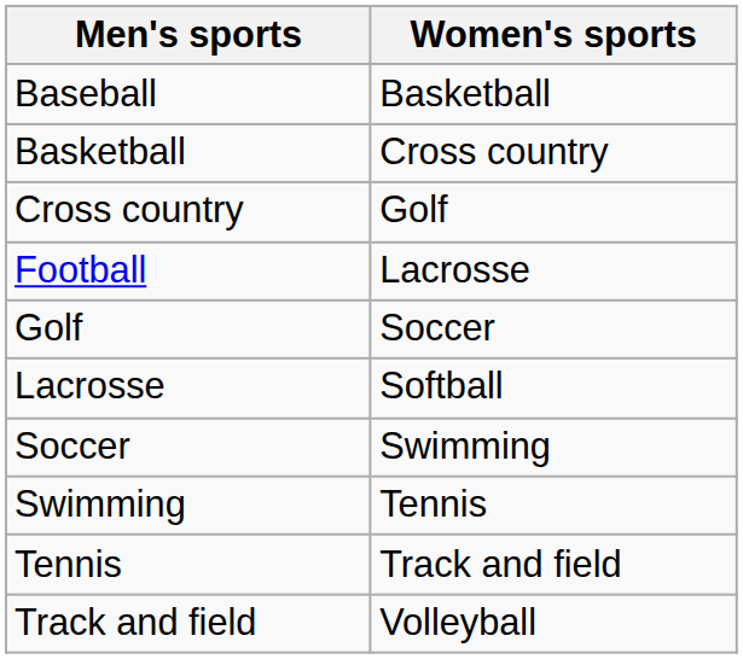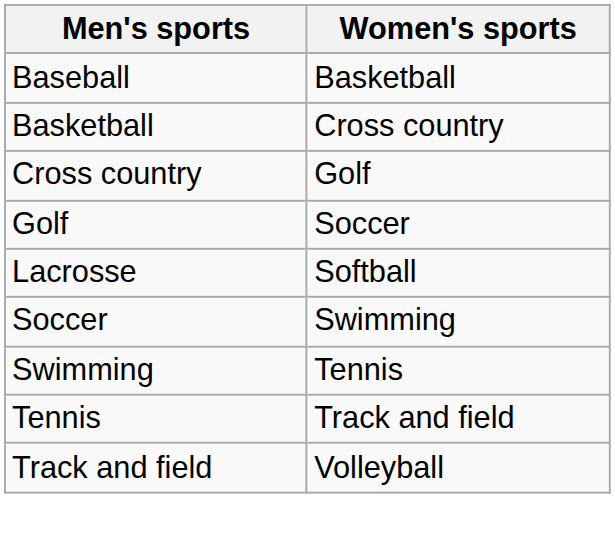- row: Football | Lacrosse
